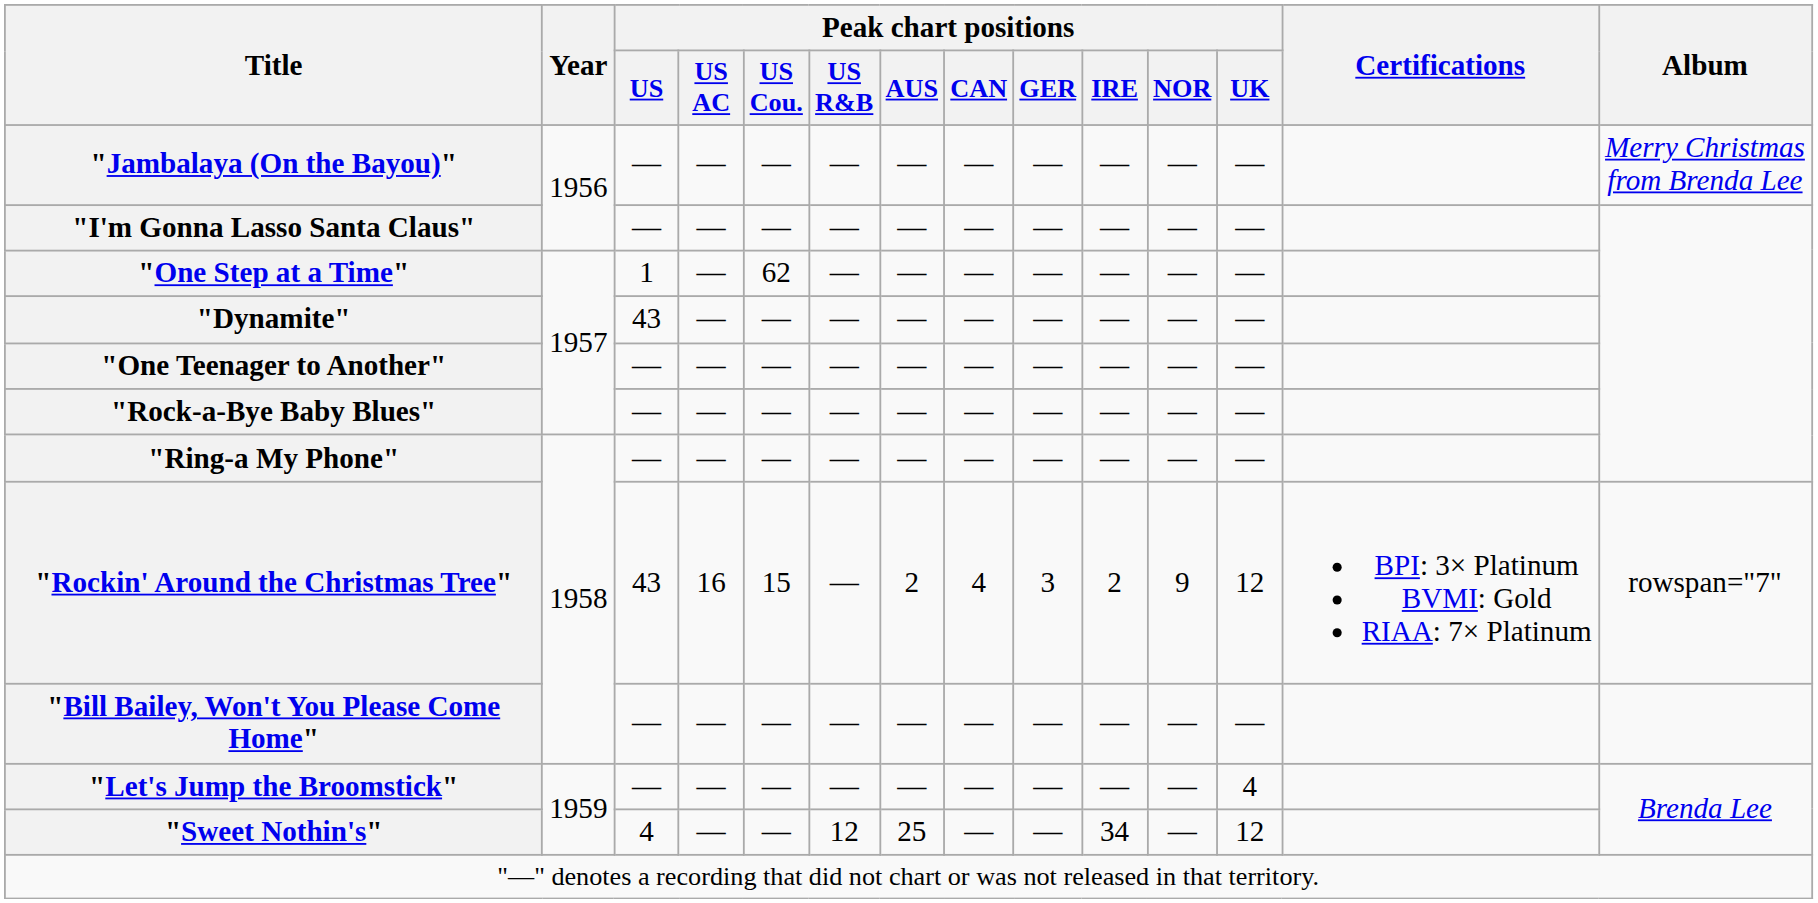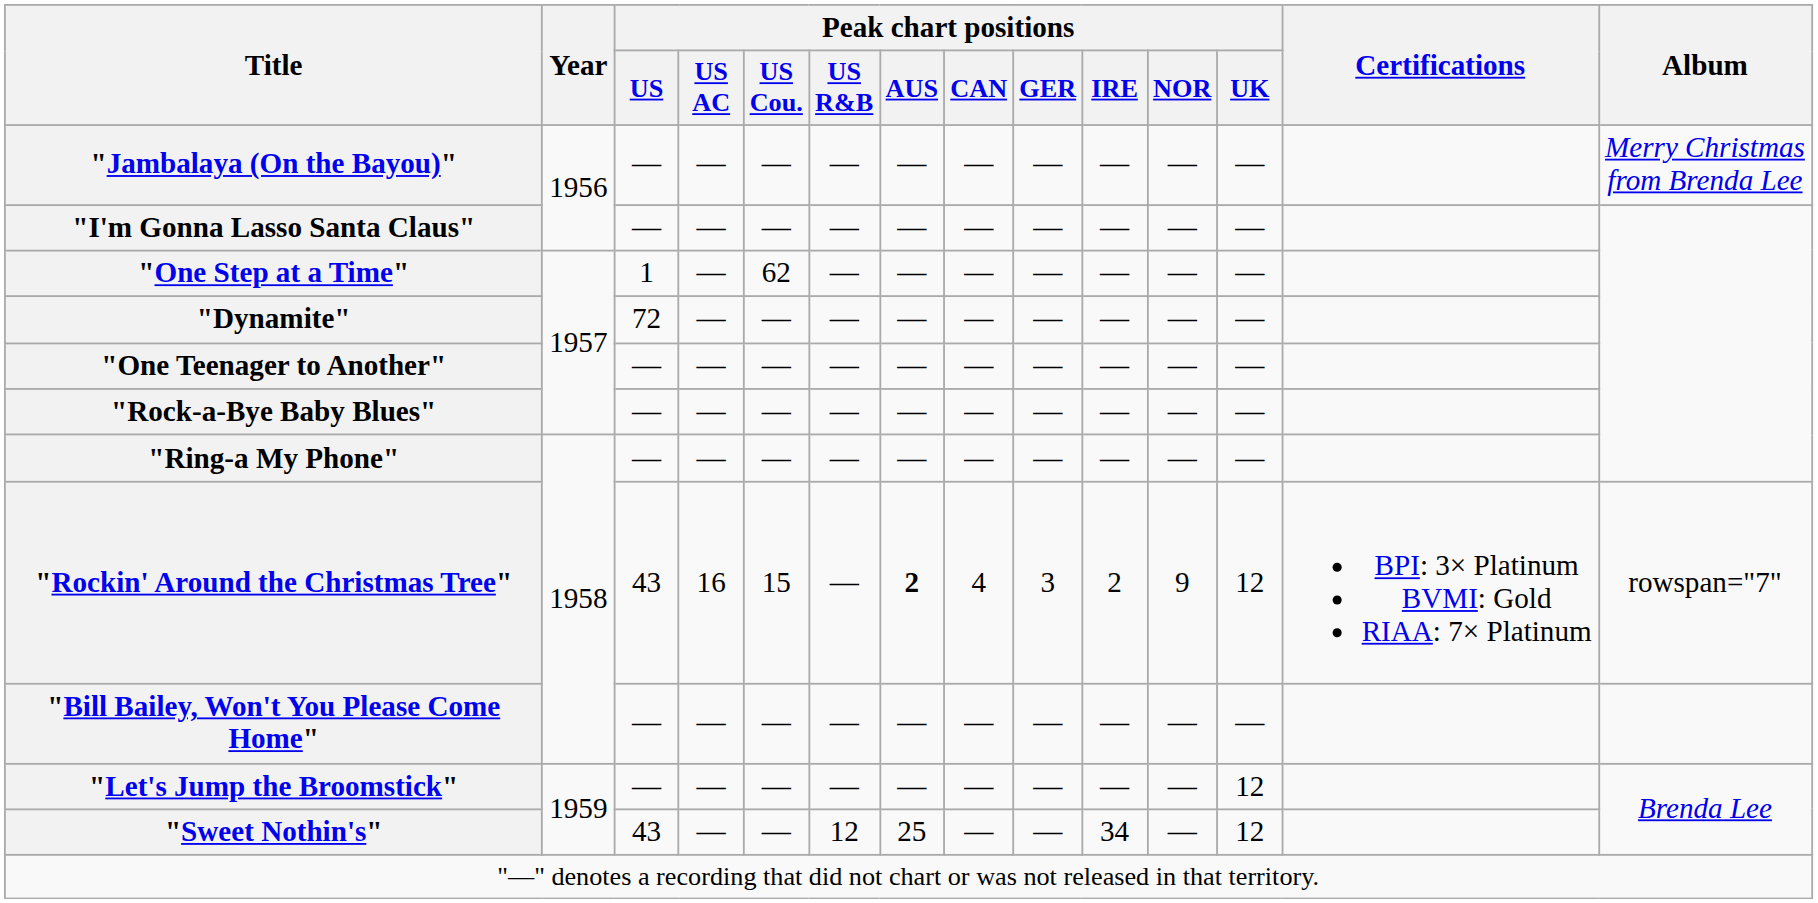"Dynamite" | Peak chart positions / US: 43 -> 72
"Rockin' Around the Christmas Tree" | Peak chart positions / AUS: normal -> bold
"Let's Jump the Broomstick" | Peak chart positions / UK: 4 -> 12
"Sweet Nothin's" | Peak chart positions / US: 4 -> 43
